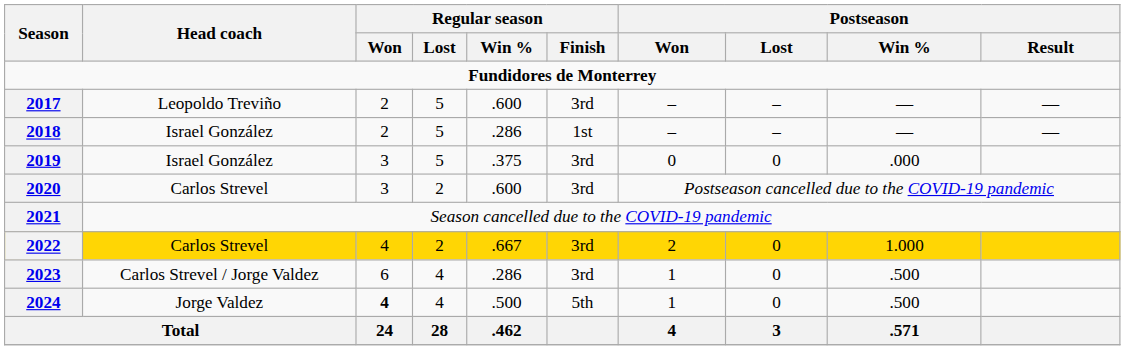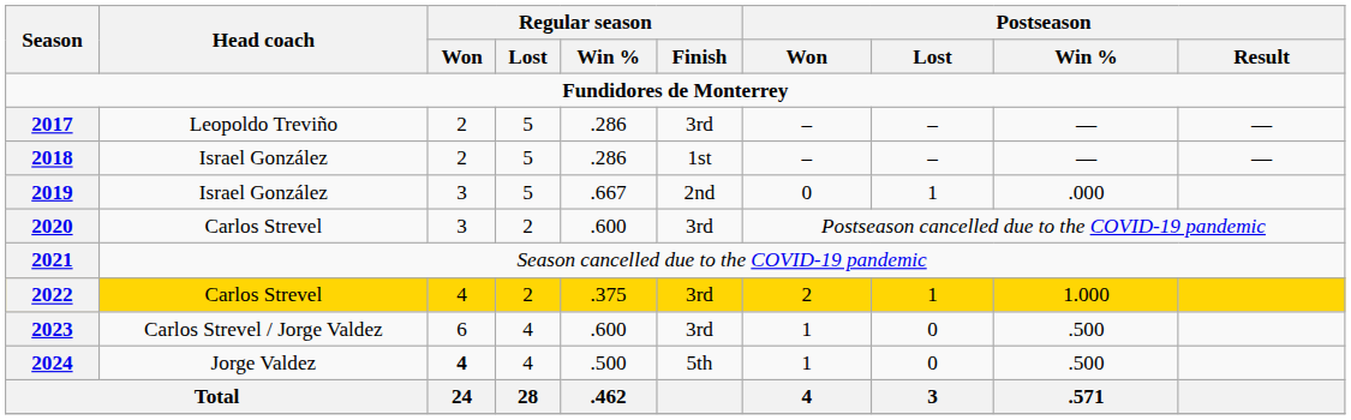2017 | Regular season / Win %: .600 -> .286
2019 | Regular season / Win %: .375 -> .667
2019 | Regular season / Finish: 3rd -> 2nd
2019 | Postseason / Lost: 0 -> 1
2022 | Regular season / Win %: .667 -> .375
2022 | Postseason / Lost: 0 -> 1
2023 | Regular season / Win %: .286 -> .600
